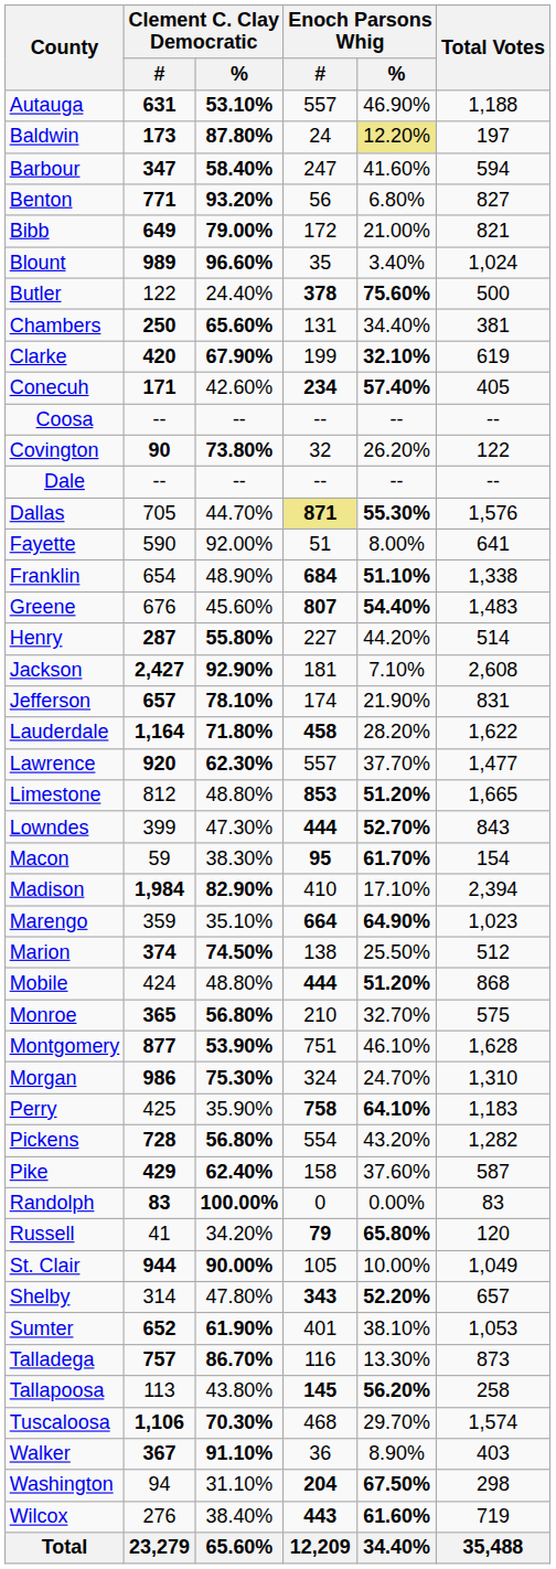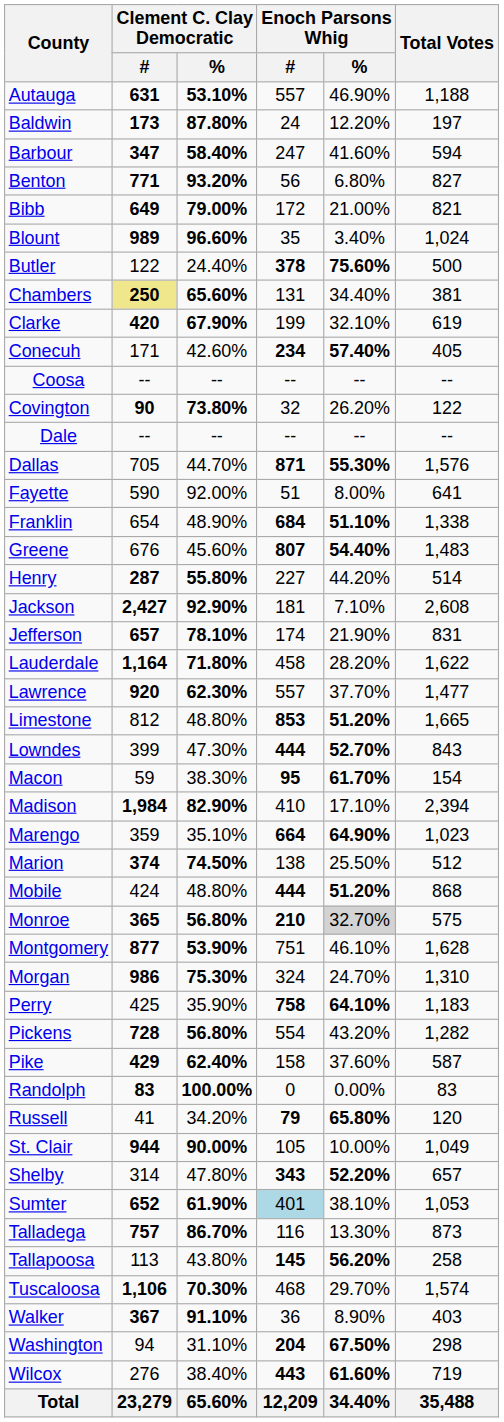Baldwin | Enoch Parsons Whig / %: khaki background -> no background
Chambers | Clement C. Clay Democratic / #: no background -> khaki background
Clarke | Enoch Parsons Whig / %: bold -> normal
Conecuh | Clement C. Clay Democratic / #: bold -> normal
Dallas | Enoch Parsons Whig / #: khaki background -> no background
Lauderdale | Enoch Parsons Whig / #: bold -> normal
Monroe | Enoch Parsons Whig / #: normal -> bold
Monroe | Enoch Parsons Whig / %: no background -> lightgrey background
Sumter | Enoch Parsons Whig / #: no background -> lightblue background
